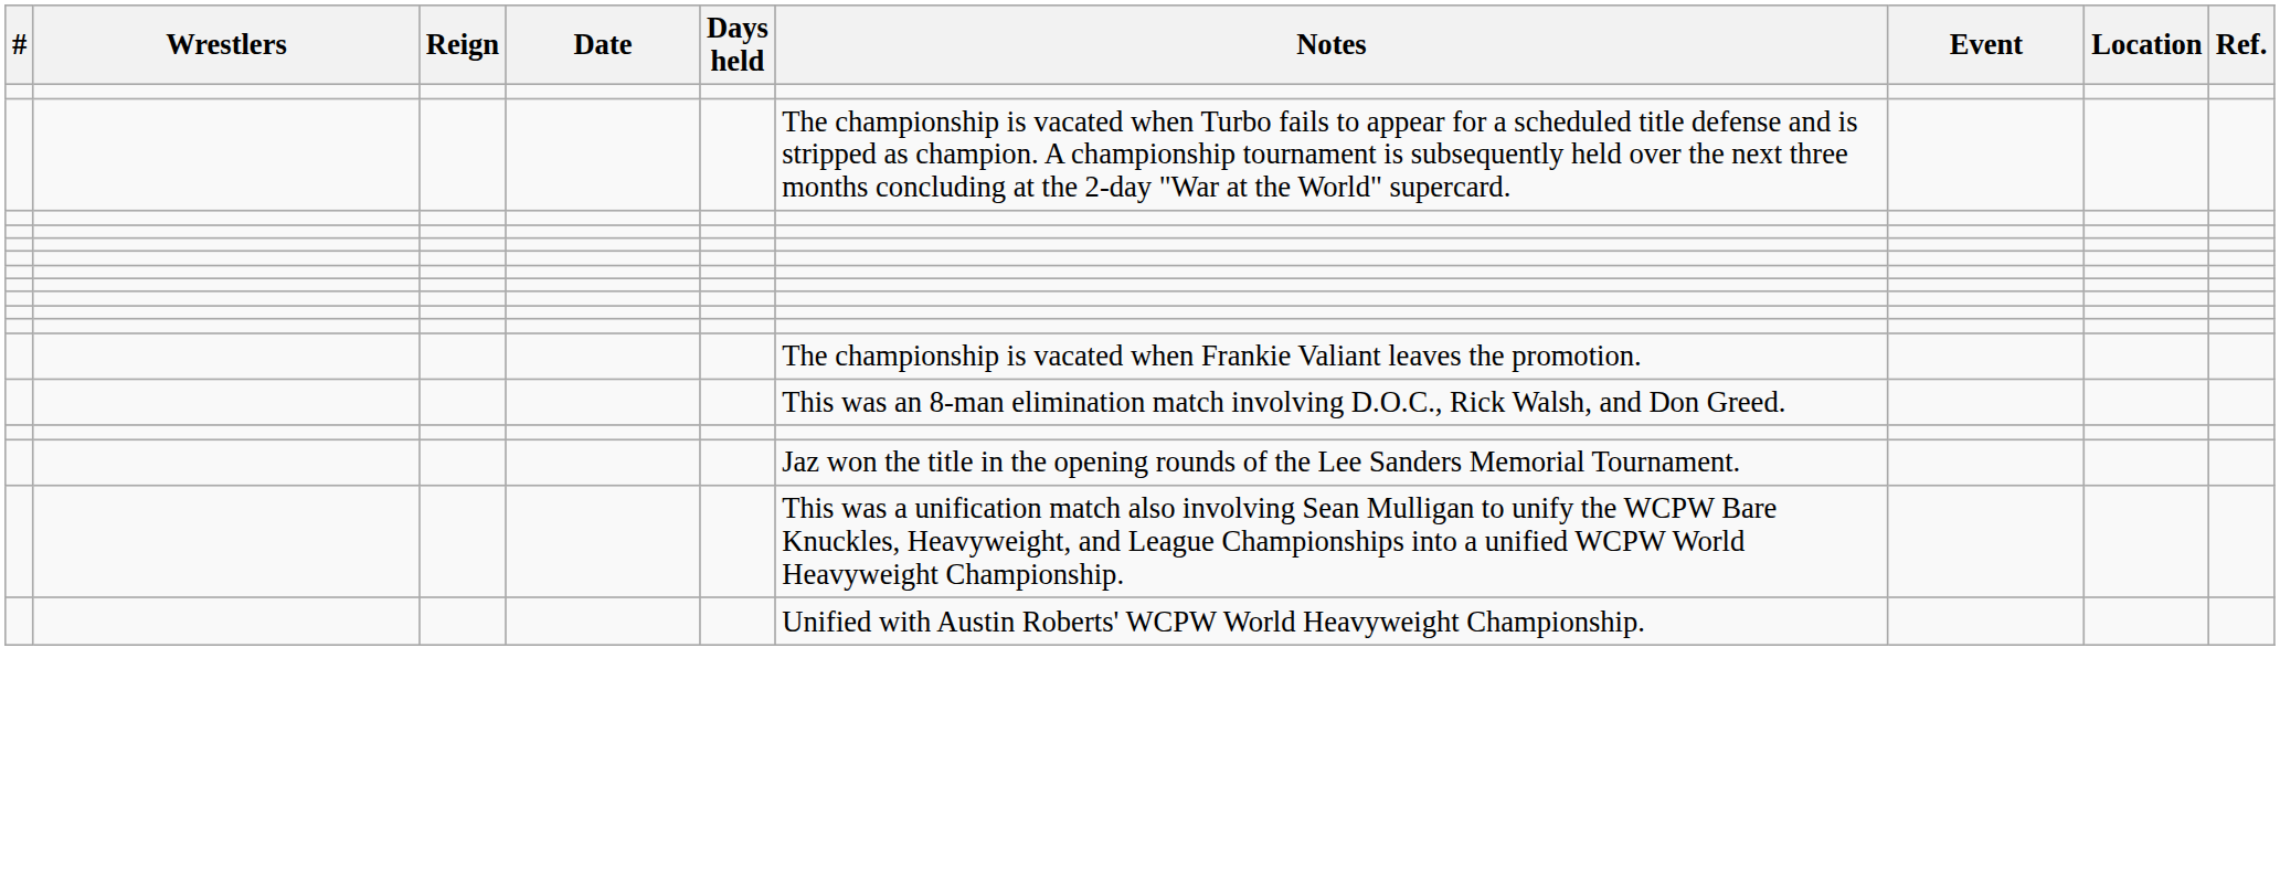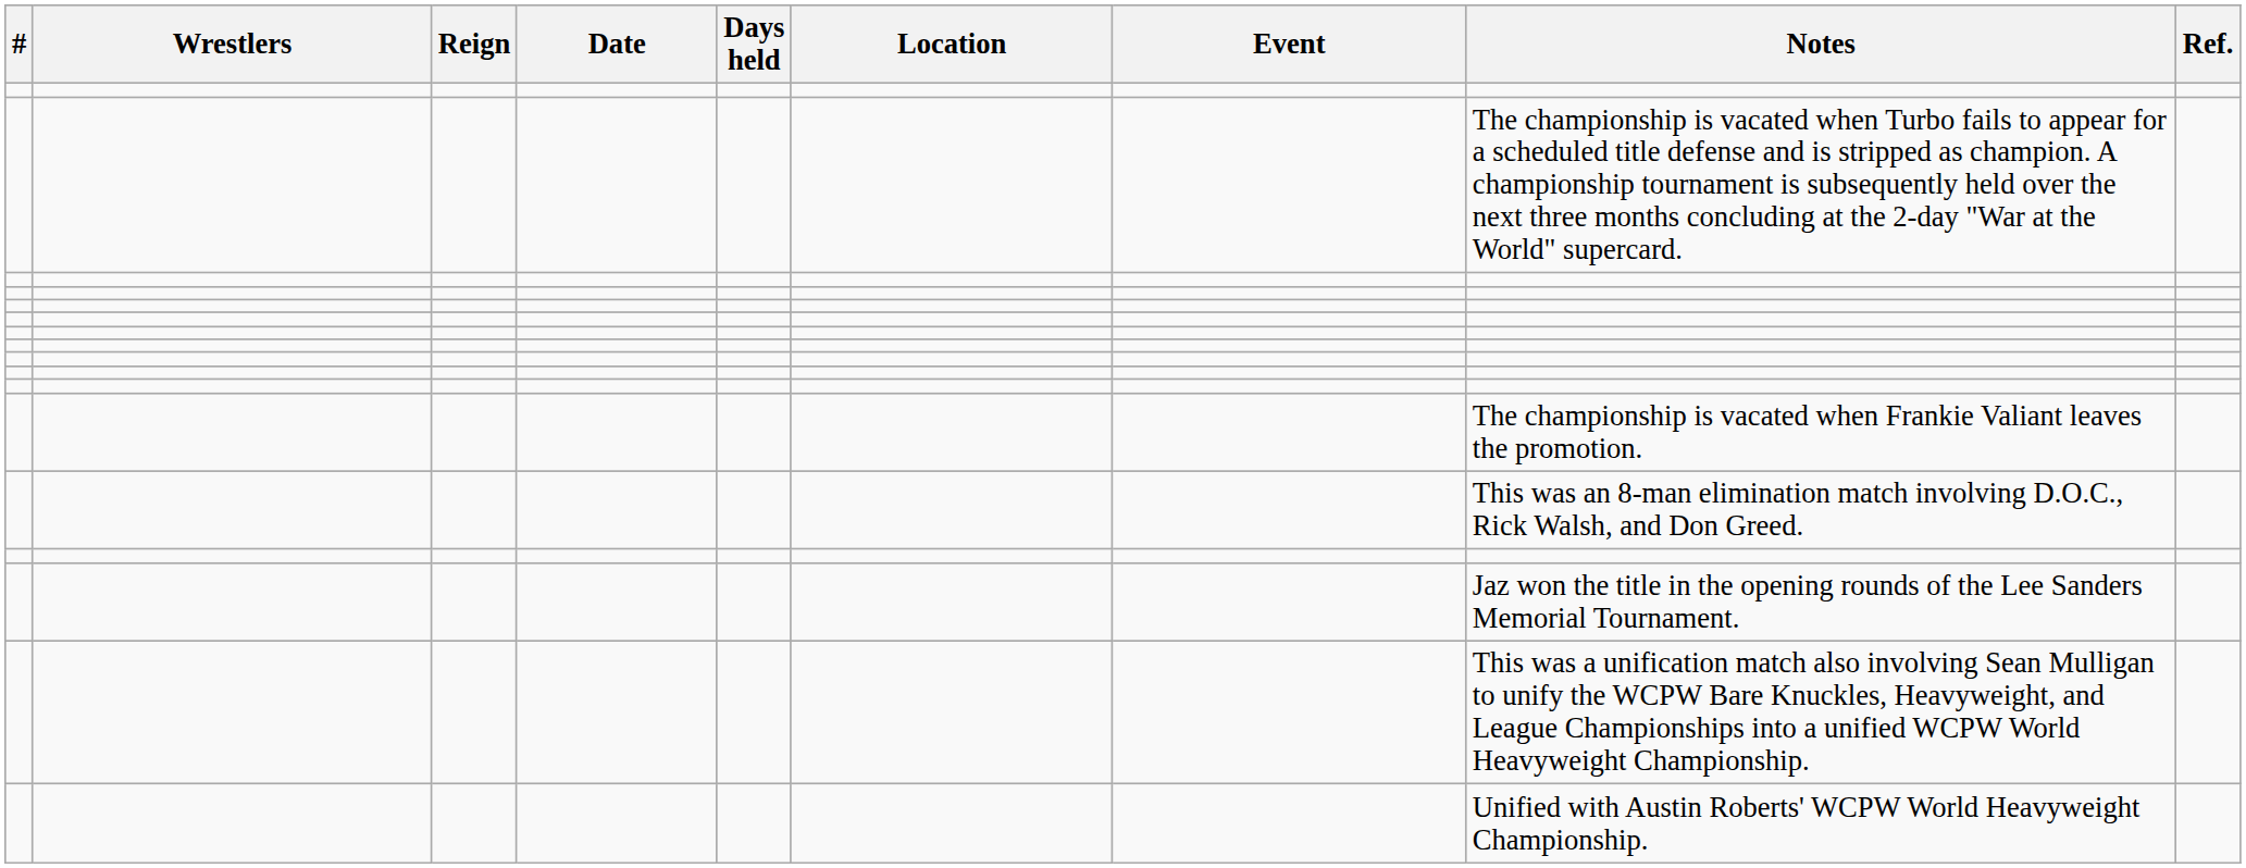columns swapped: Location <-> Notes
